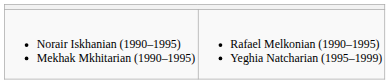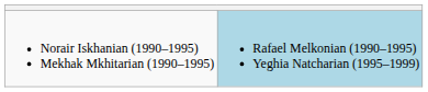Norair Iskhanian (1990–1995) Mekhak Mkhitarian (1990–1995) | column 2: no background -> lightblue background
